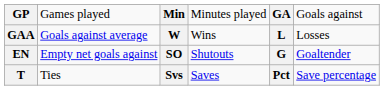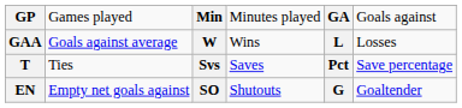rows swapped: T <-> EN
